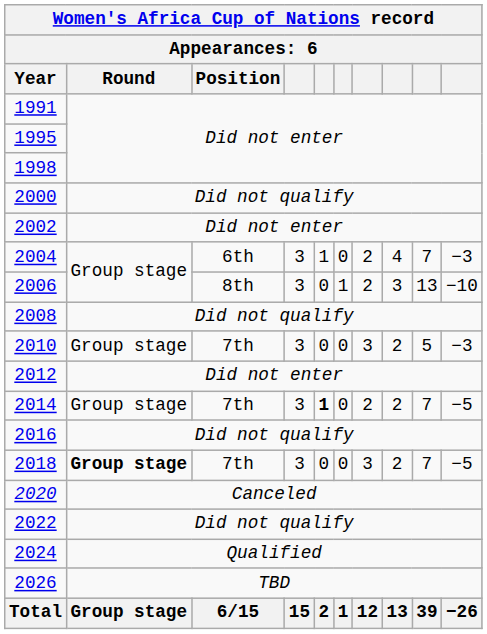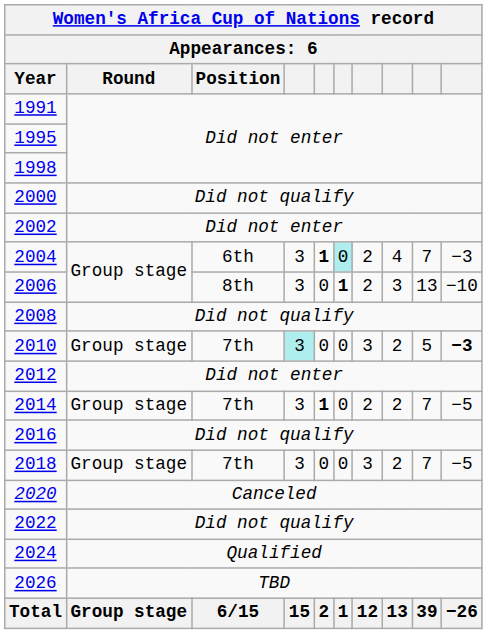2004 | column 5: normal -> bold
2004 | column 6: no background -> paleturquoise background
2006 | column 6: normal -> bold
2010 | column 4: no background -> paleturquoise background
2010 | column 10: normal -> bold
2018 | Round: bold -> normal
